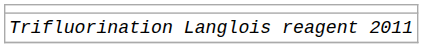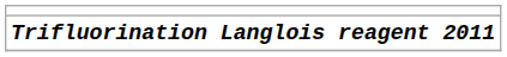row 2 | column 1: normal -> bold
